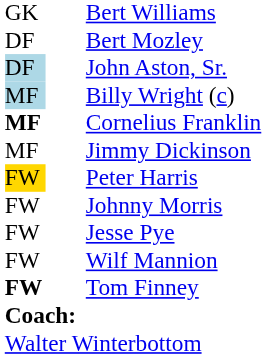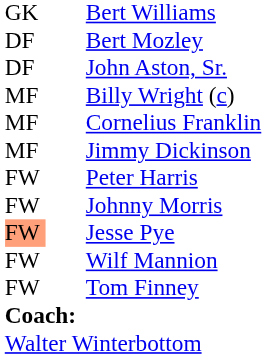John Aston, Sr. | column 1: lightblue background -> no background
Billy Wright (c) | column 1: lightblue background -> no background
Cornelius Franklin | column 1: bold -> normal
Peter Harris | column 1: gold background -> no background
Jesse Pye | column 1: no background -> lightsalmon background
Tom Finney | column 1: bold -> normal
